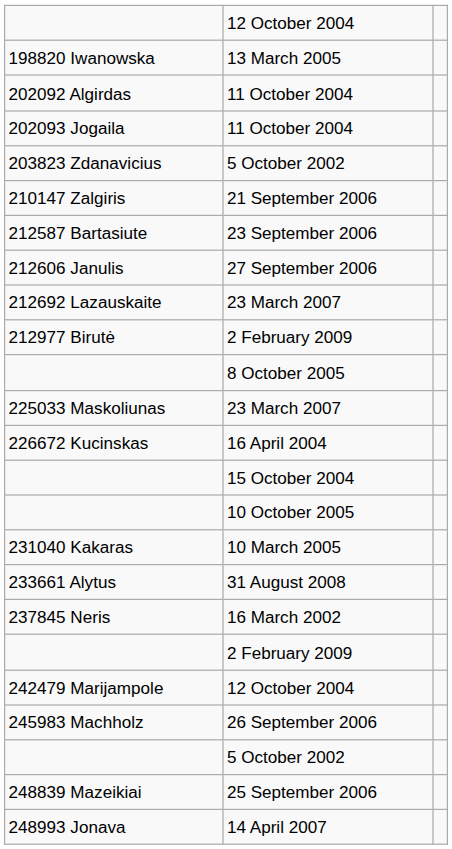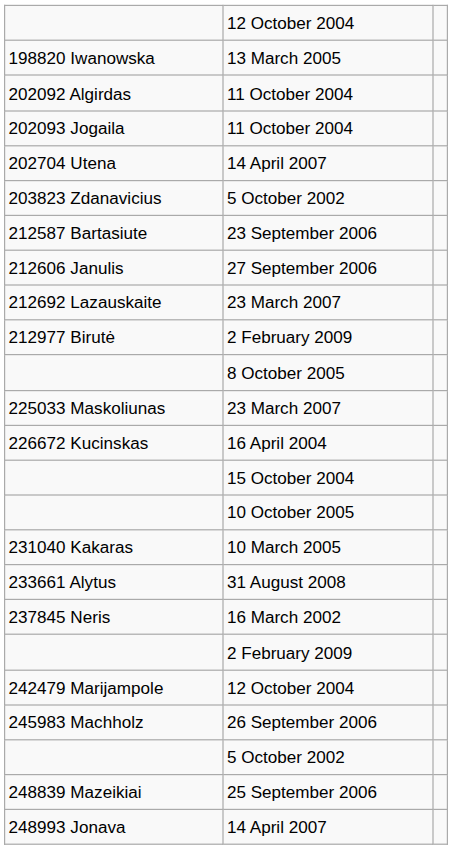+ row: 202704 Utena | 14 April 2007
- row: 210147 Zalgiris | 21 September 2006
